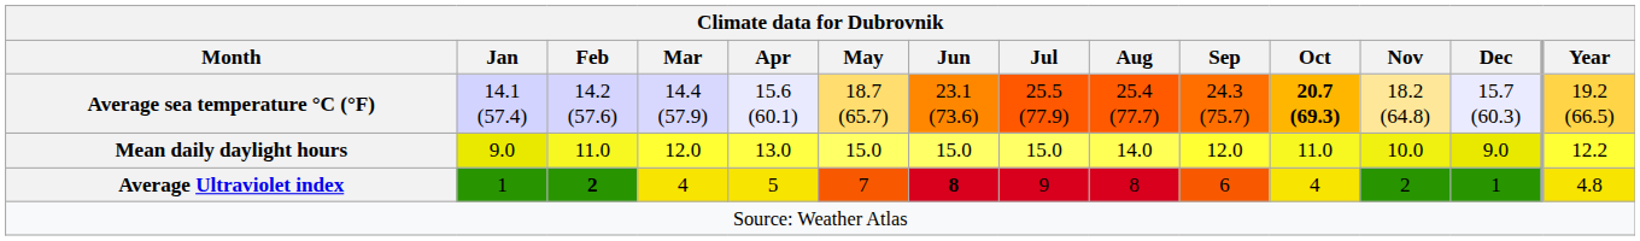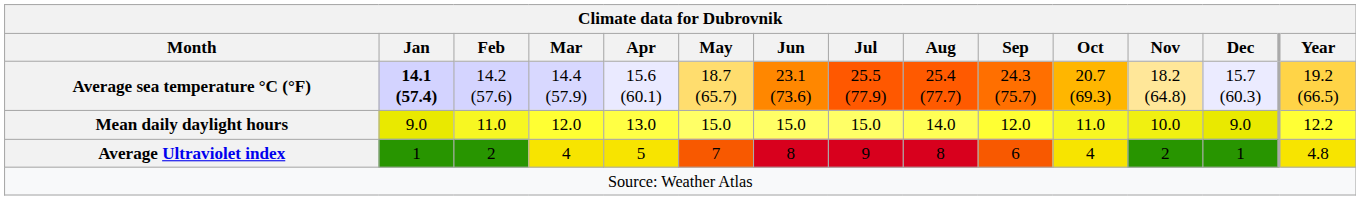row 3 | Jan: normal -> bold
row 3 | Oct: bold -> normal
row 5 | Feb: bold -> normal
row 5 | Jun: bold -> normal
